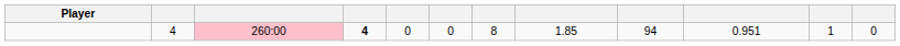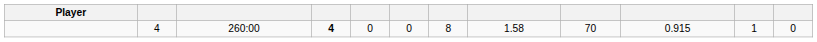row 2 | column 3: pink background -> no background
row 2 | column 8: 1.85 -> 1.58
row 2 | column 9: 94 -> 70
row 2 | column 10: 0.951 -> 0.915
